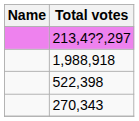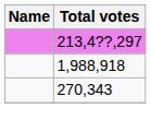- row: 522,398
